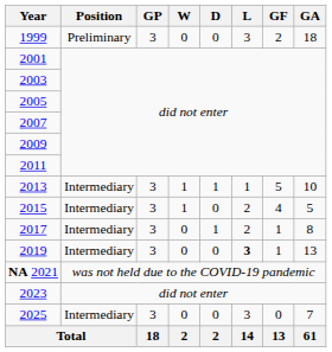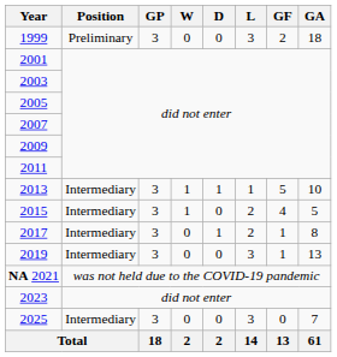2019 | L: bold -> normal
